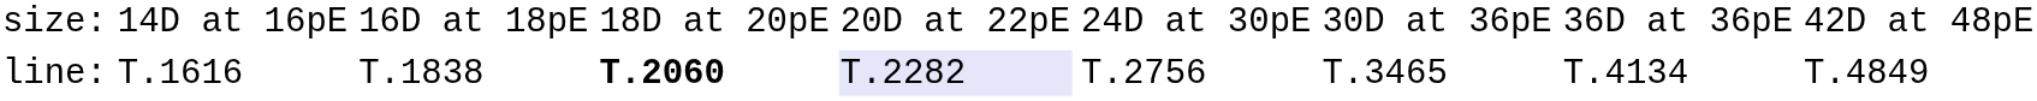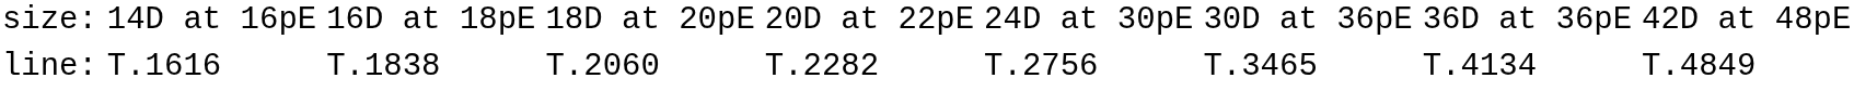line: | column 4: bold -> normal
line: | column 5: lavender background -> no background
